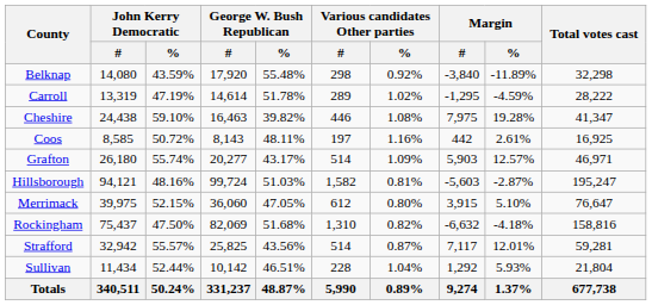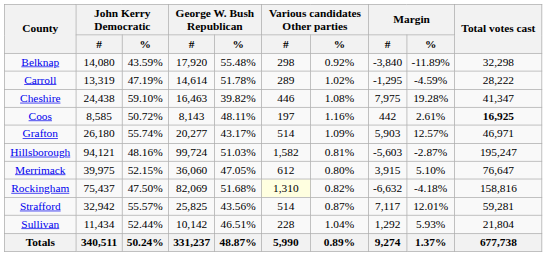Coos | Total votes cast: normal -> bold
Rockingham | Various candidates Other parties / #: no background -> lightyellow background
